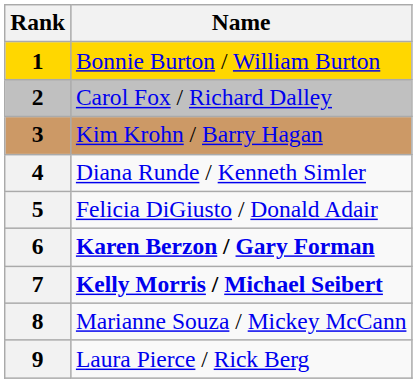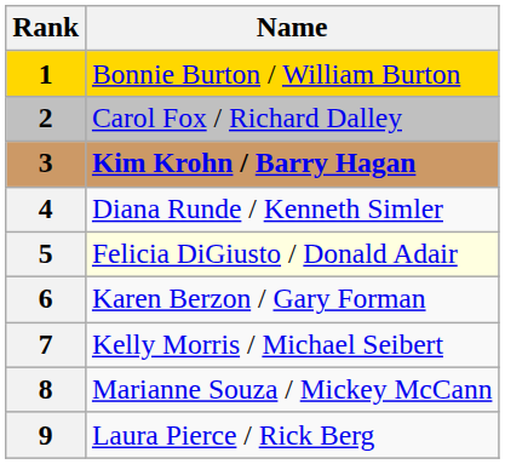Kim Krohn / Barry Hagan | Name: normal -> bold
Felicia DiGiusto / Donald Adair | Name: no background -> lightyellow background
Karen Berzon / Gary Forman | Name: bold -> normal
Kelly Morris / Michael Seibert | Name: bold -> normal
